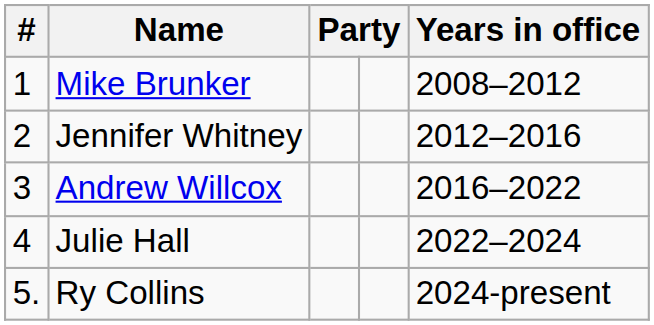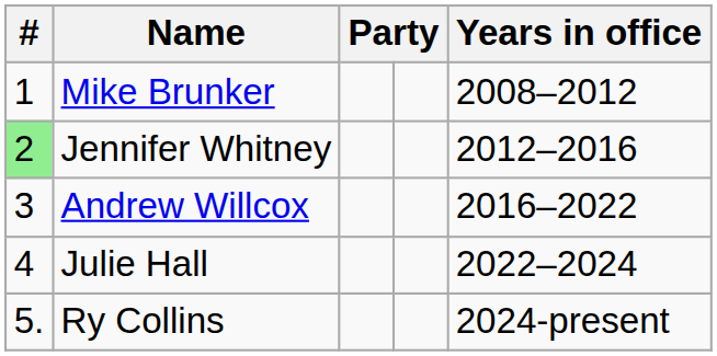Jennifer Whitney | #: no background -> lightgreen background
